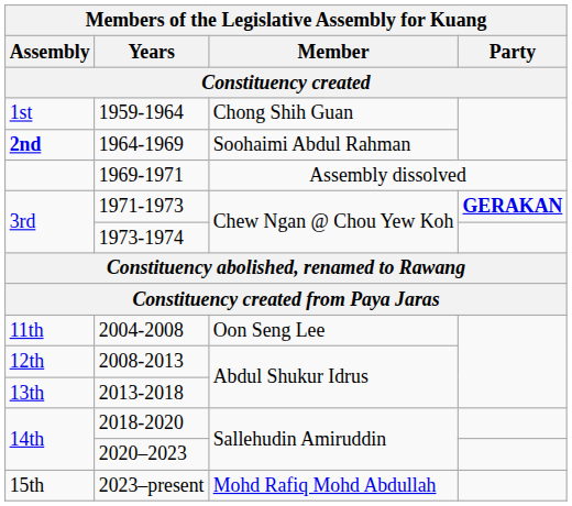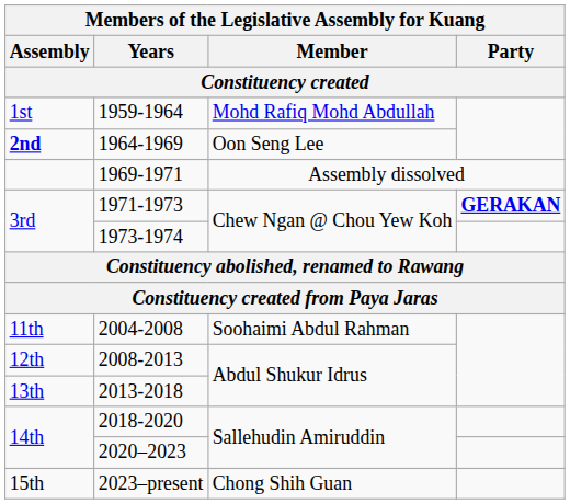1959-1964 | Member: Chong Shih Guan -> Mohd Rafiq Mohd Abdullah
1964-1969 | Member: Soohaimi Abdul Rahman -> Oon Seng Lee
2004-2008 | Member: Oon Seng Lee -> Soohaimi Abdul Rahman
2023–present | Member: Mohd Rafiq Mohd Abdullah -> Chong Shih Guan
